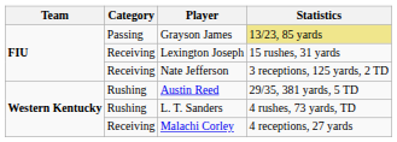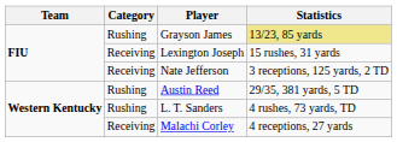Grayson James | Category: Passing -> Rushing
